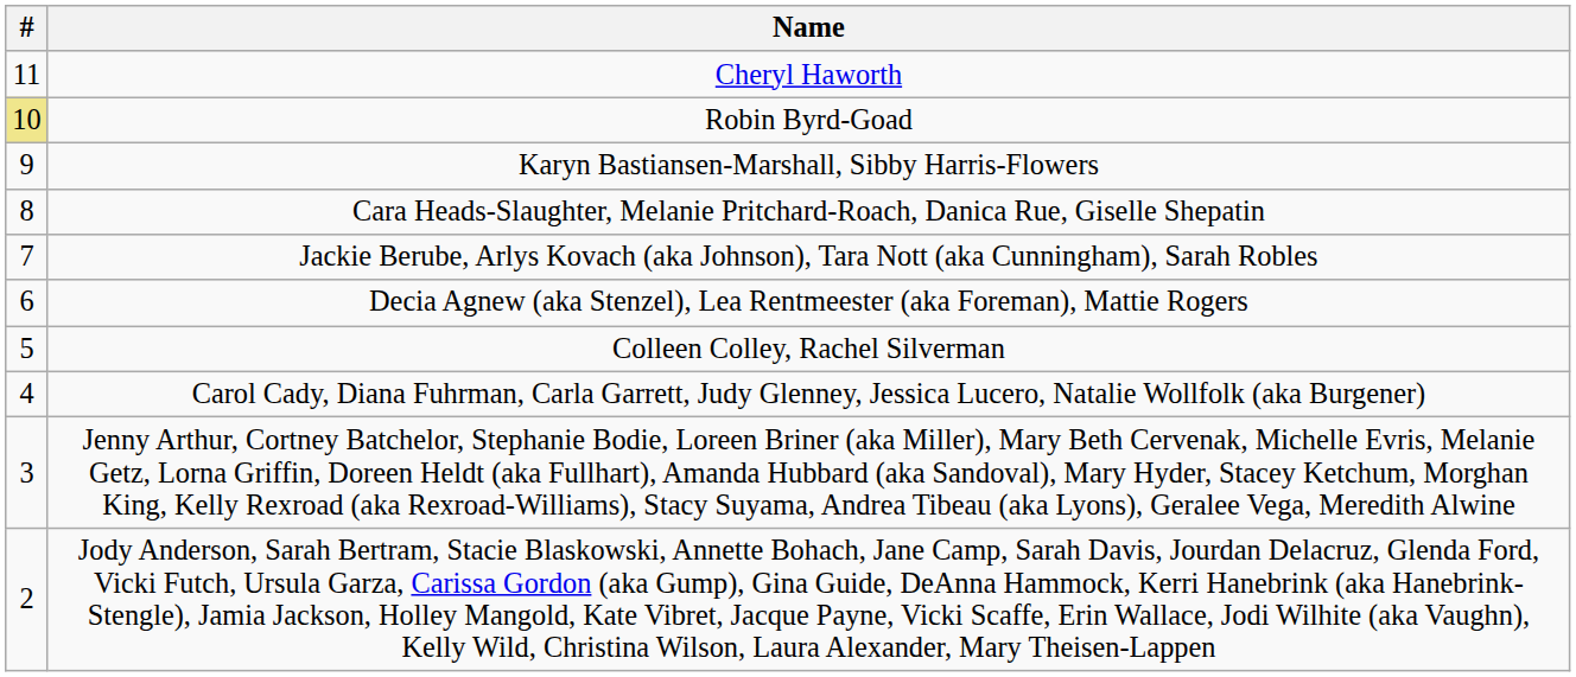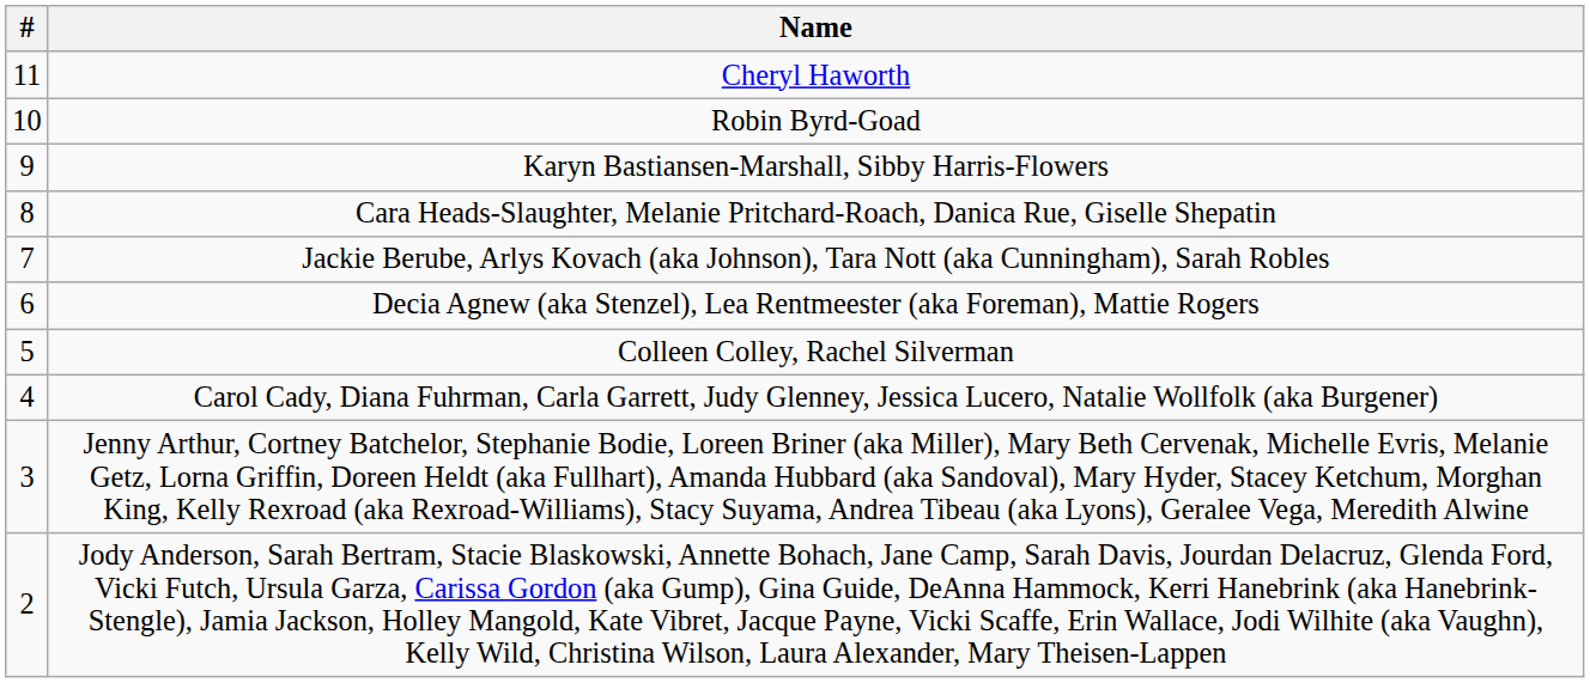Robin Byrd-Goad | #: khaki background -> no background
